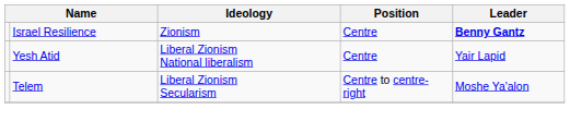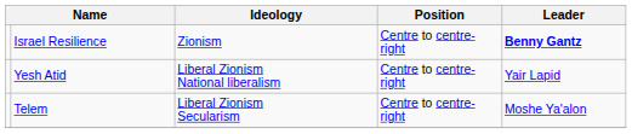Israel Resilience | Position: Centre -> Centre to centre-right
Yesh Atid | Position: Centre -> Centre to centre-right
